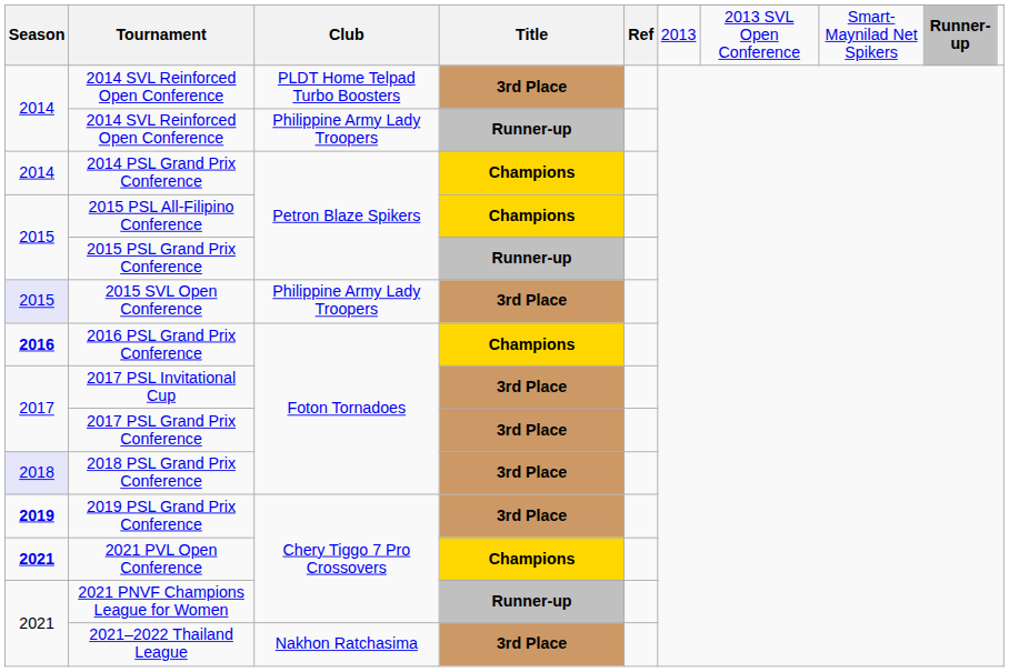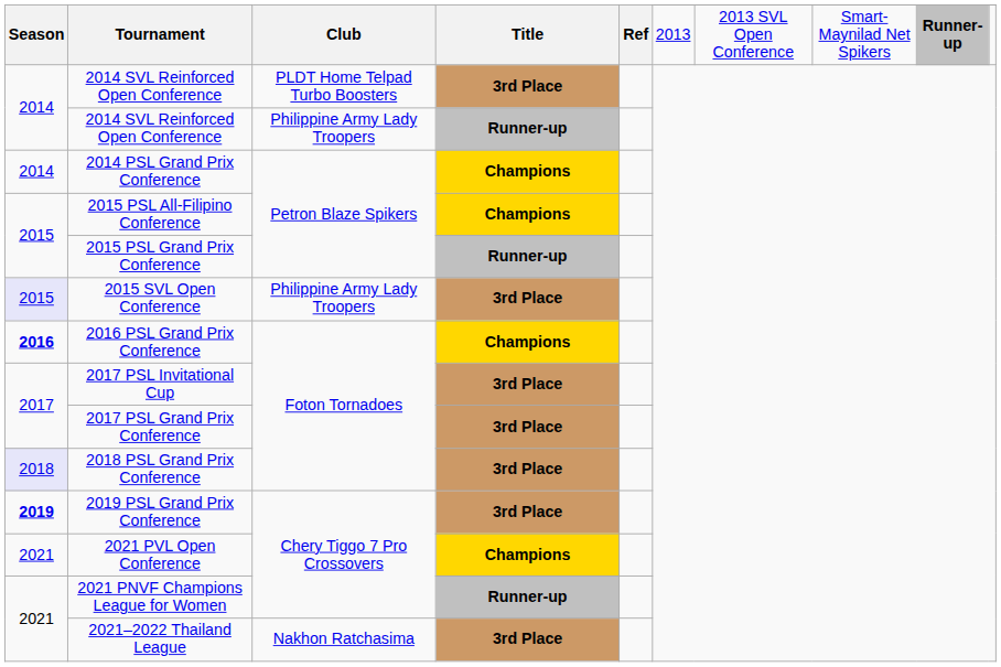2021 PVL Open Conference | Season: bold -> normal
